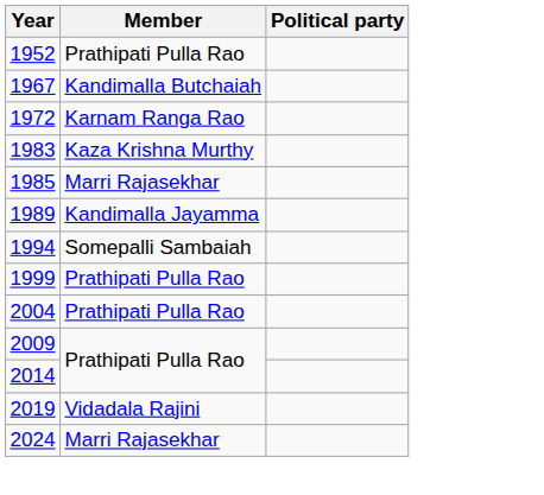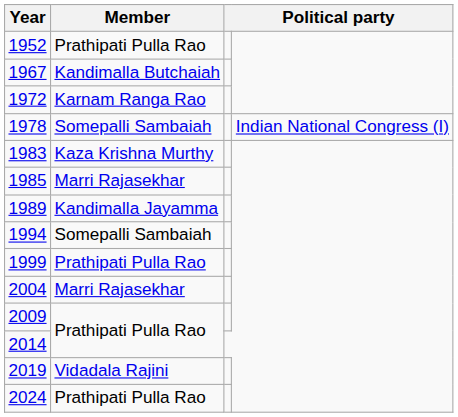+ row: 1978 | Somepalli Sambaiah | Indian National Congress (I)
2004 | Member: Prathipati Pulla Rao -> Marri Rajasekhar
2024 | Member: Marri Rajasekhar -> Prathipati Pulla Rao
